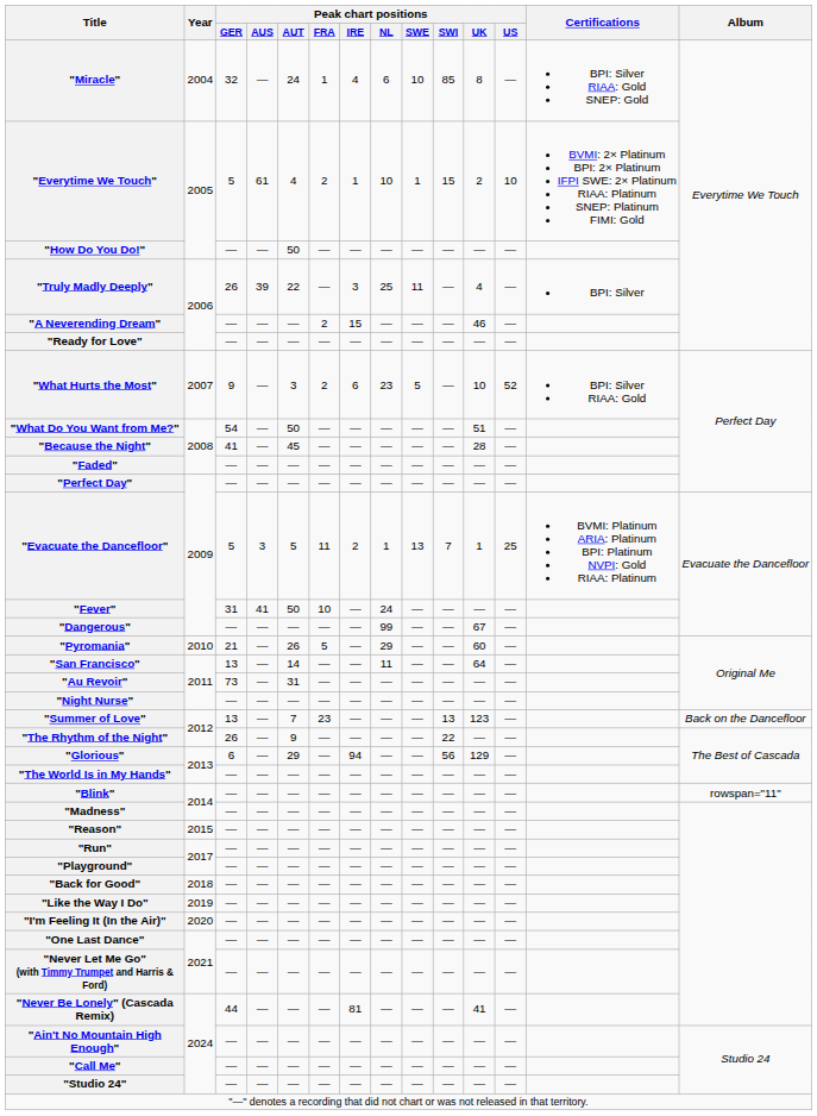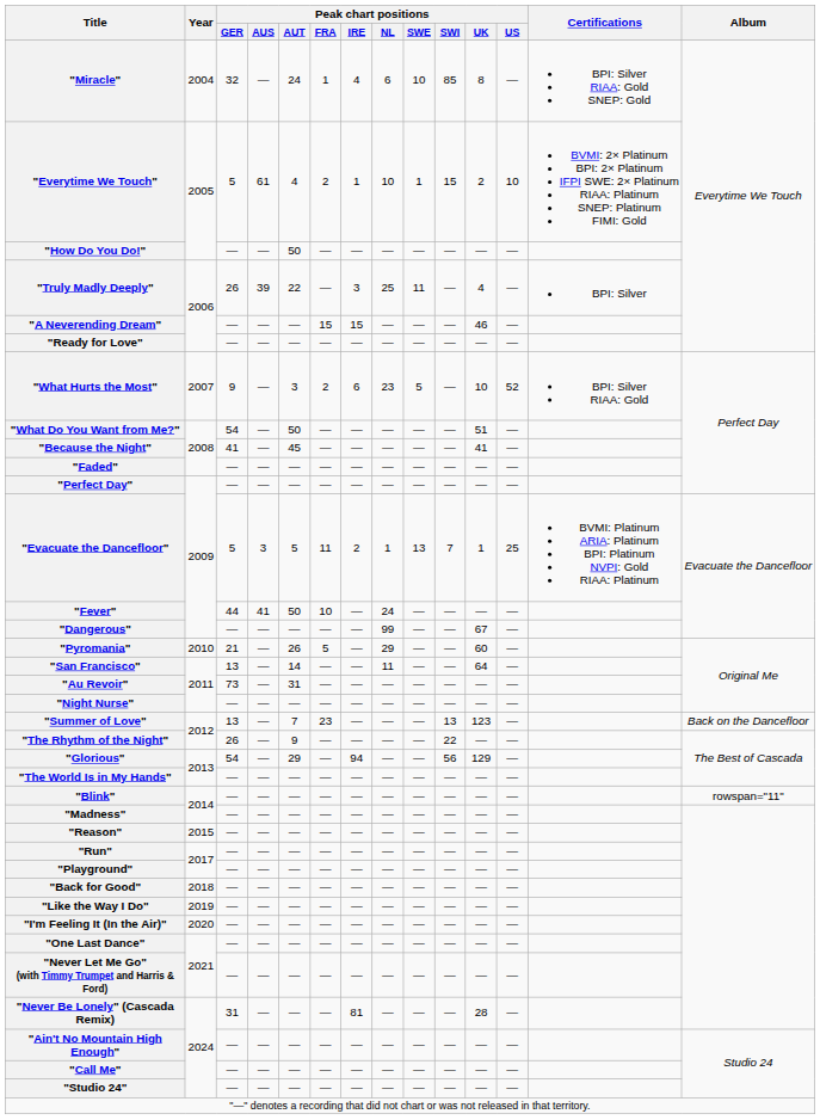"A Neverending Dream" | Peak chart positions / FRA: 2 -> 15
"Because the Night" | Peak chart positions / UK: 28 -> 41
"Fever" | Peak chart positions / GER: 31 -> 44
"Glorious" | Peak chart positions / GER: 6 -> 54
"Never Be Lonely" (Cascada Remix) | Peak chart positions / GER: 44 -> 31
"Never Be Lonely" (Cascada Remix) | Peak chart positions / UK: 41 -> 28
